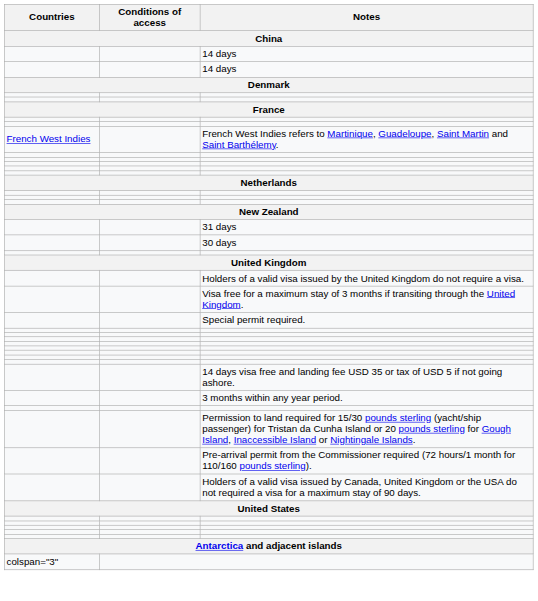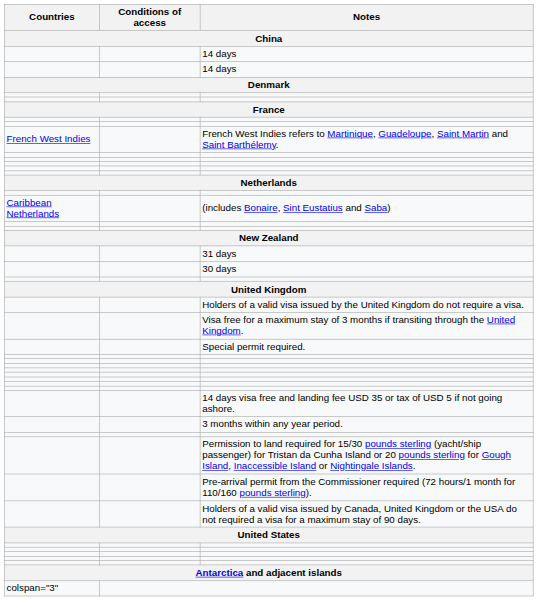+ row: Caribbean Netherlands | (includes Bonaire, Sint Eustatius and Saba)
